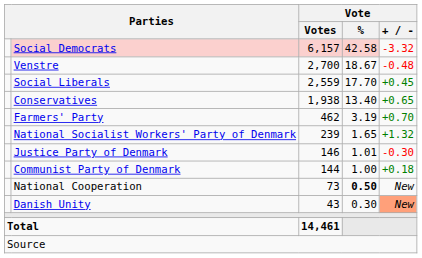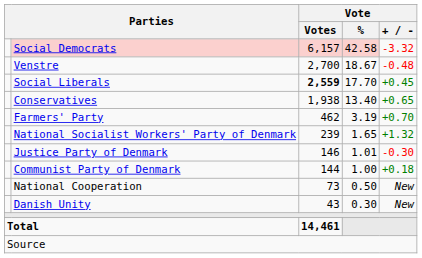Social Liberals | Vote / Votes: normal -> bold
National Cooperation | Vote / %: bold -> normal
Danish Unity | Vote / + / -: lightsalmon background -> no background
